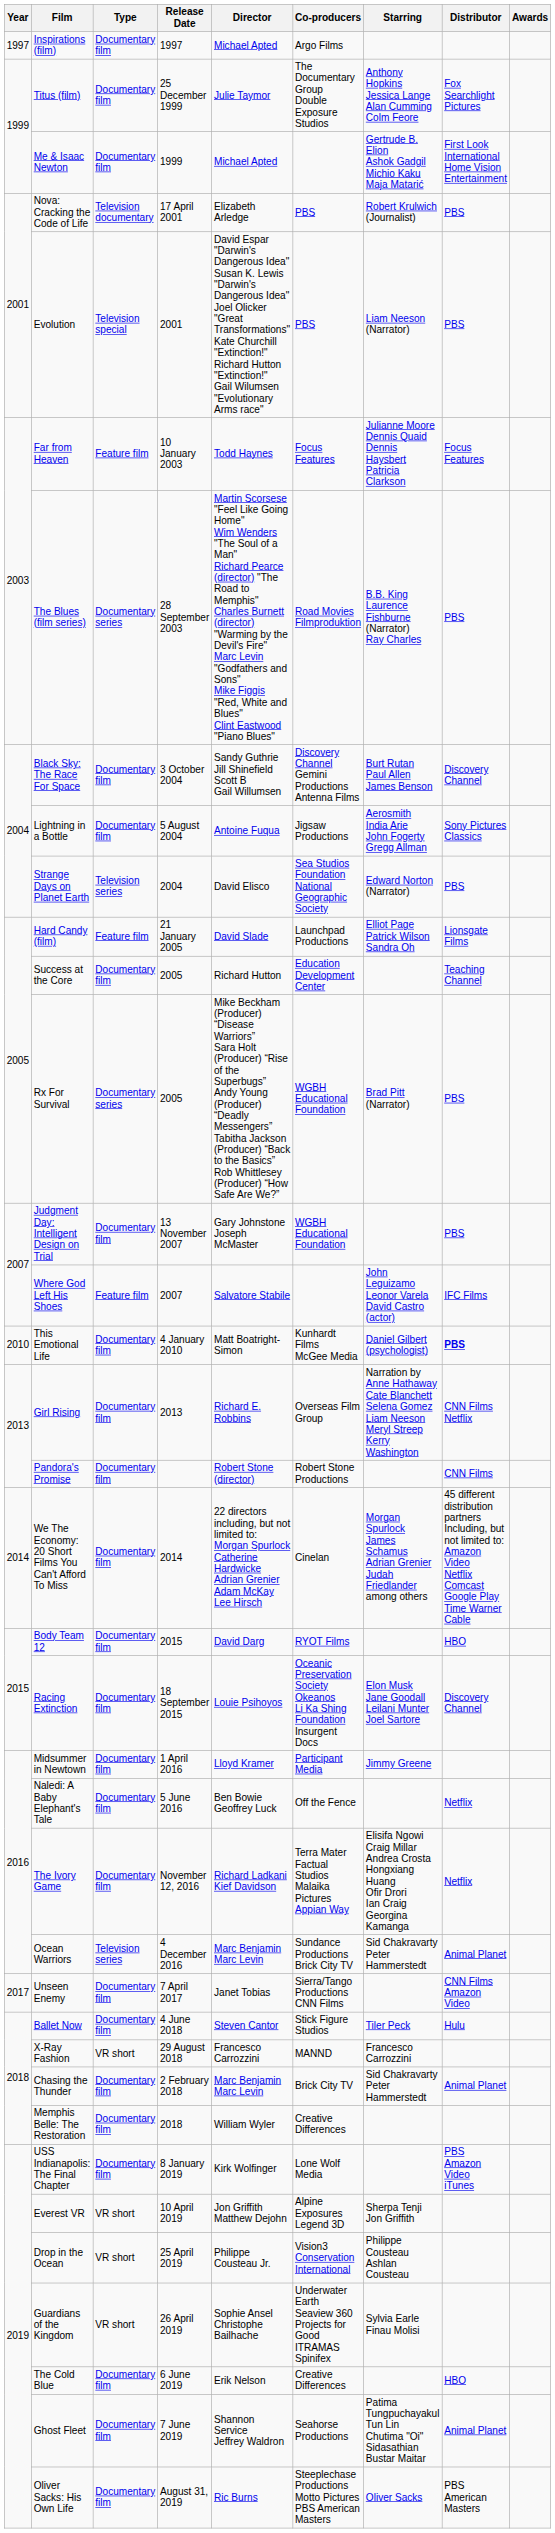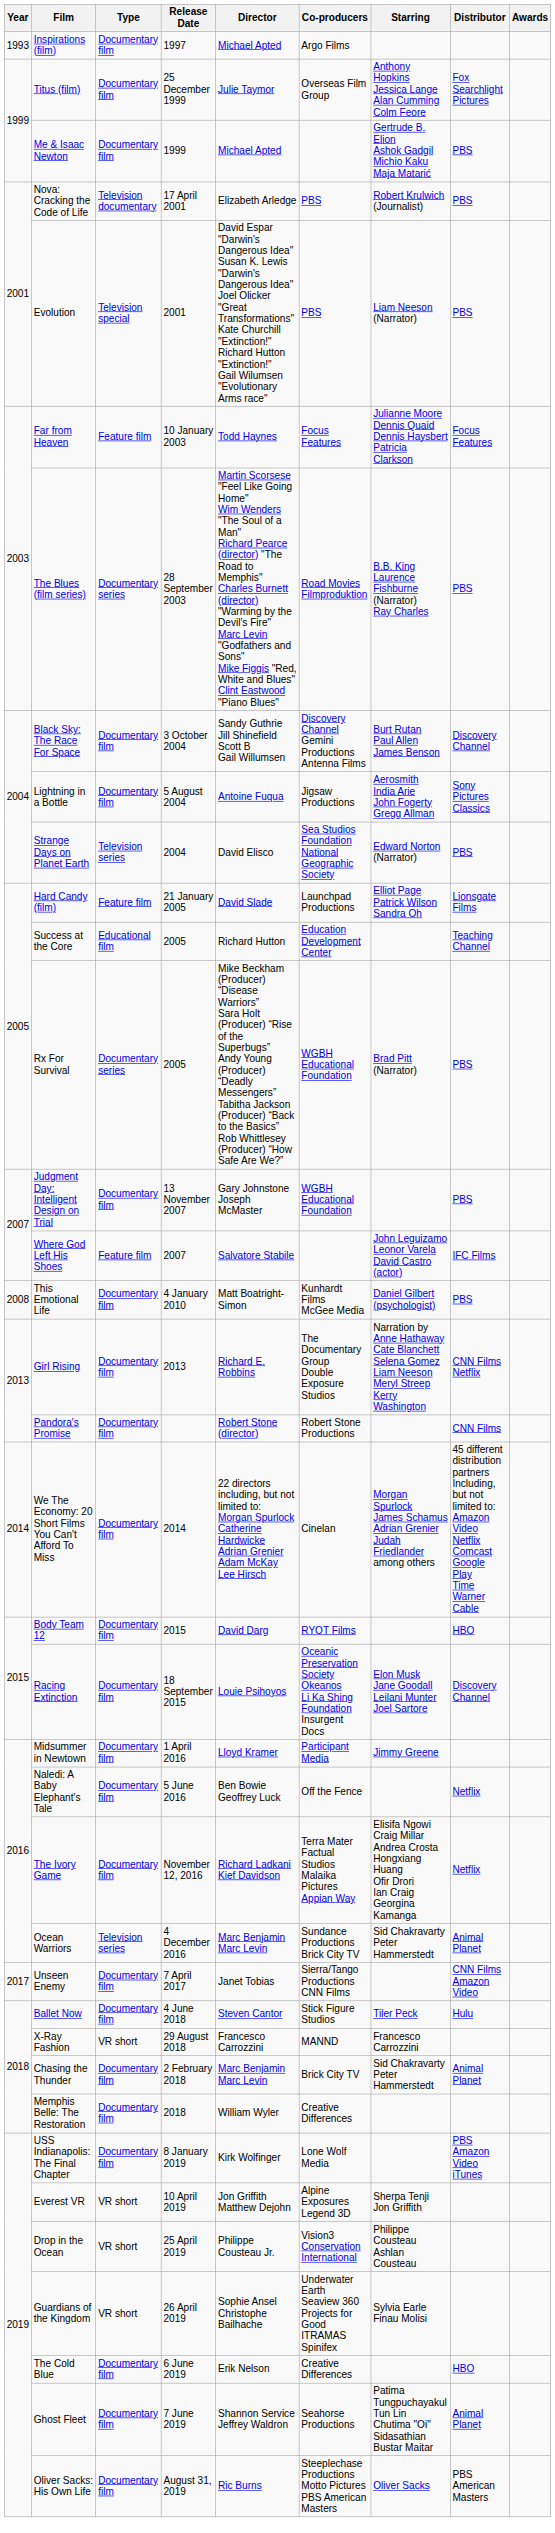Inspirations (film) | Year: 1997 -> 1993
Titus (film) | Co-producers: The Documentary Group Double Exposure Studios -> Overseas Film Group
Me & Isaac Newton | Distributor: First Look International Home Vision Entertainment -> PBS
Success at the Core | Type: Documentary film -> Educational film
This Emotional Life | Year: 2010 -> 2008
This Emotional Life | Distributor: bold -> normal
Girl Rising | Co-producers: Overseas Film Group -> The Documentary Group Double Exposure Studios
